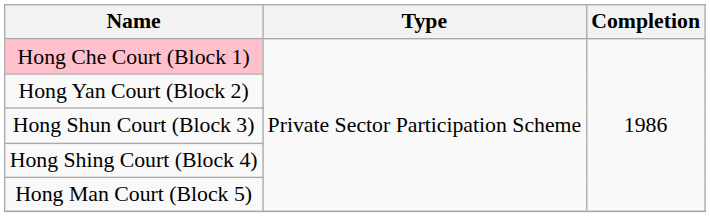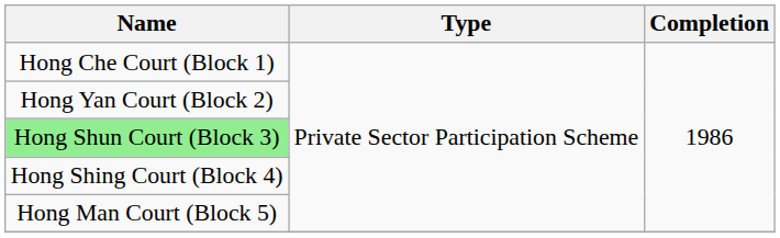Hong Che Court (Block 1) | Name: pink background -> no background
Hong Shun Court (Block 3) | Name: no background -> lightgreen background
